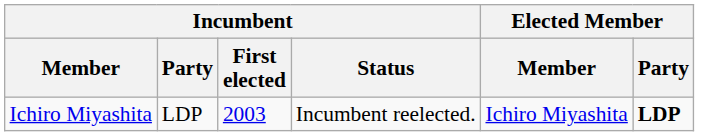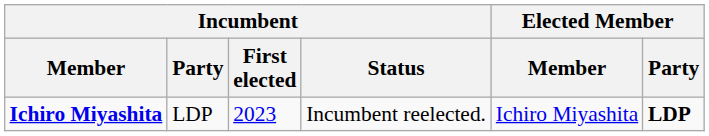row 3 | Incumbent / Member: normal -> bold
row 3 | Incumbent / First elected: 2003 -> 2023
